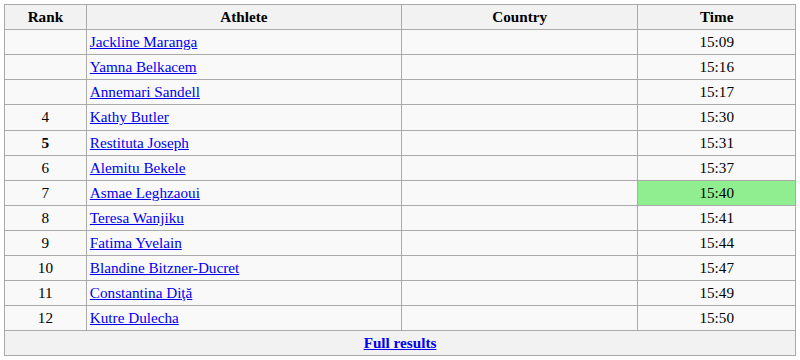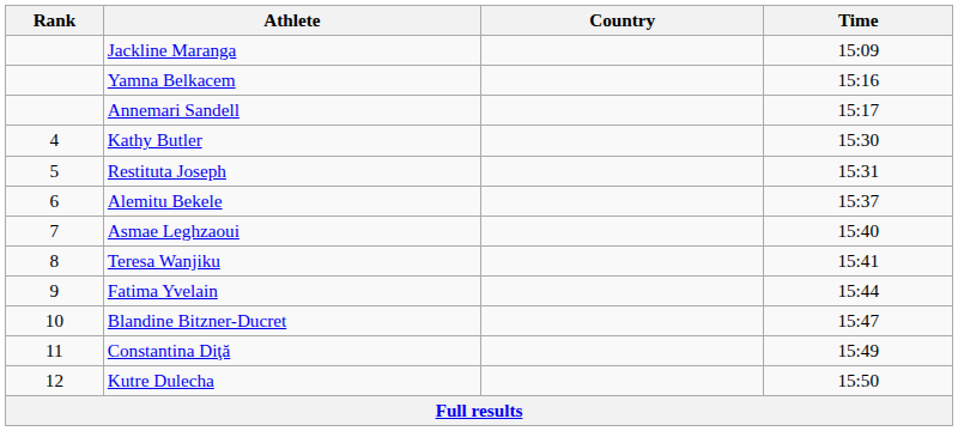Restituta Joseph | Rank: bold -> normal
Asmae Leghzaoui | Time: lightgreen background -> no background
